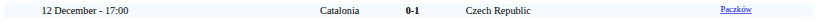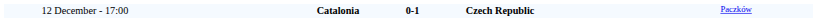Catalonia | column 2: normal -> bold
Catalonia | column 4: normal -> bold
